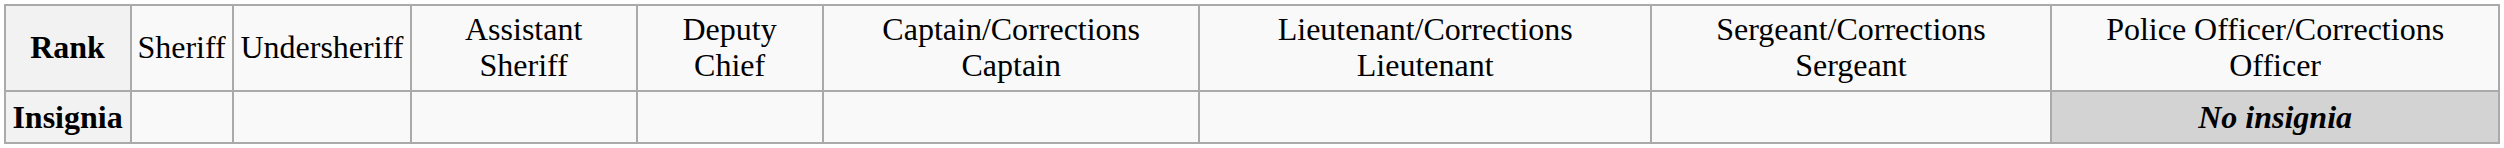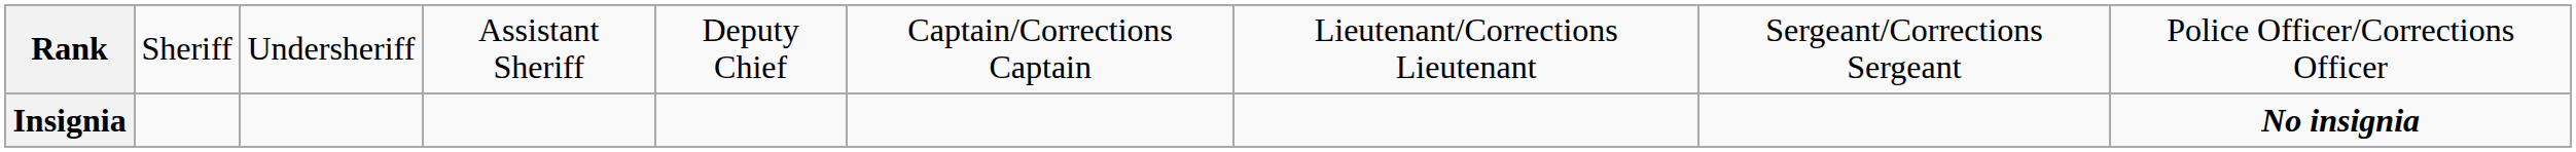Insignia | column 9: lightgrey background -> no background
